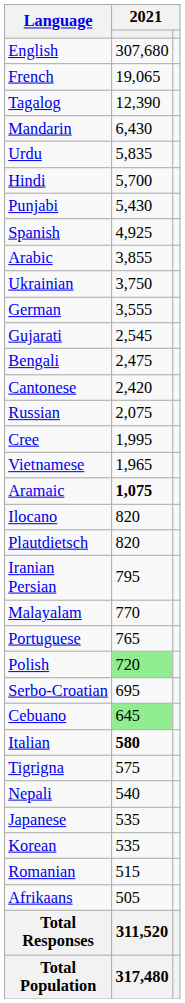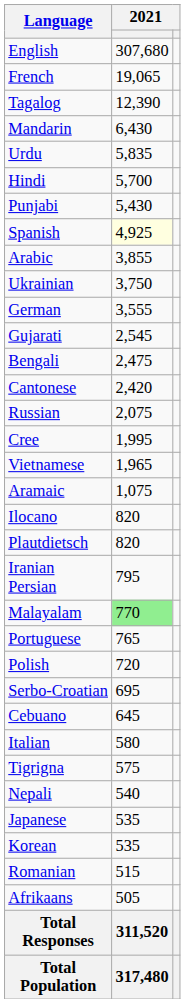Spanish | column 2: no background -> lightyellow background
Aramaic | column 2: bold -> normal
Malayalam | column 2: no background -> lightgreen background
Polish | column 2: lightgreen background -> no background
Cebuano | column 2: lightgreen background -> no background
Italian | column 2: bold -> normal
